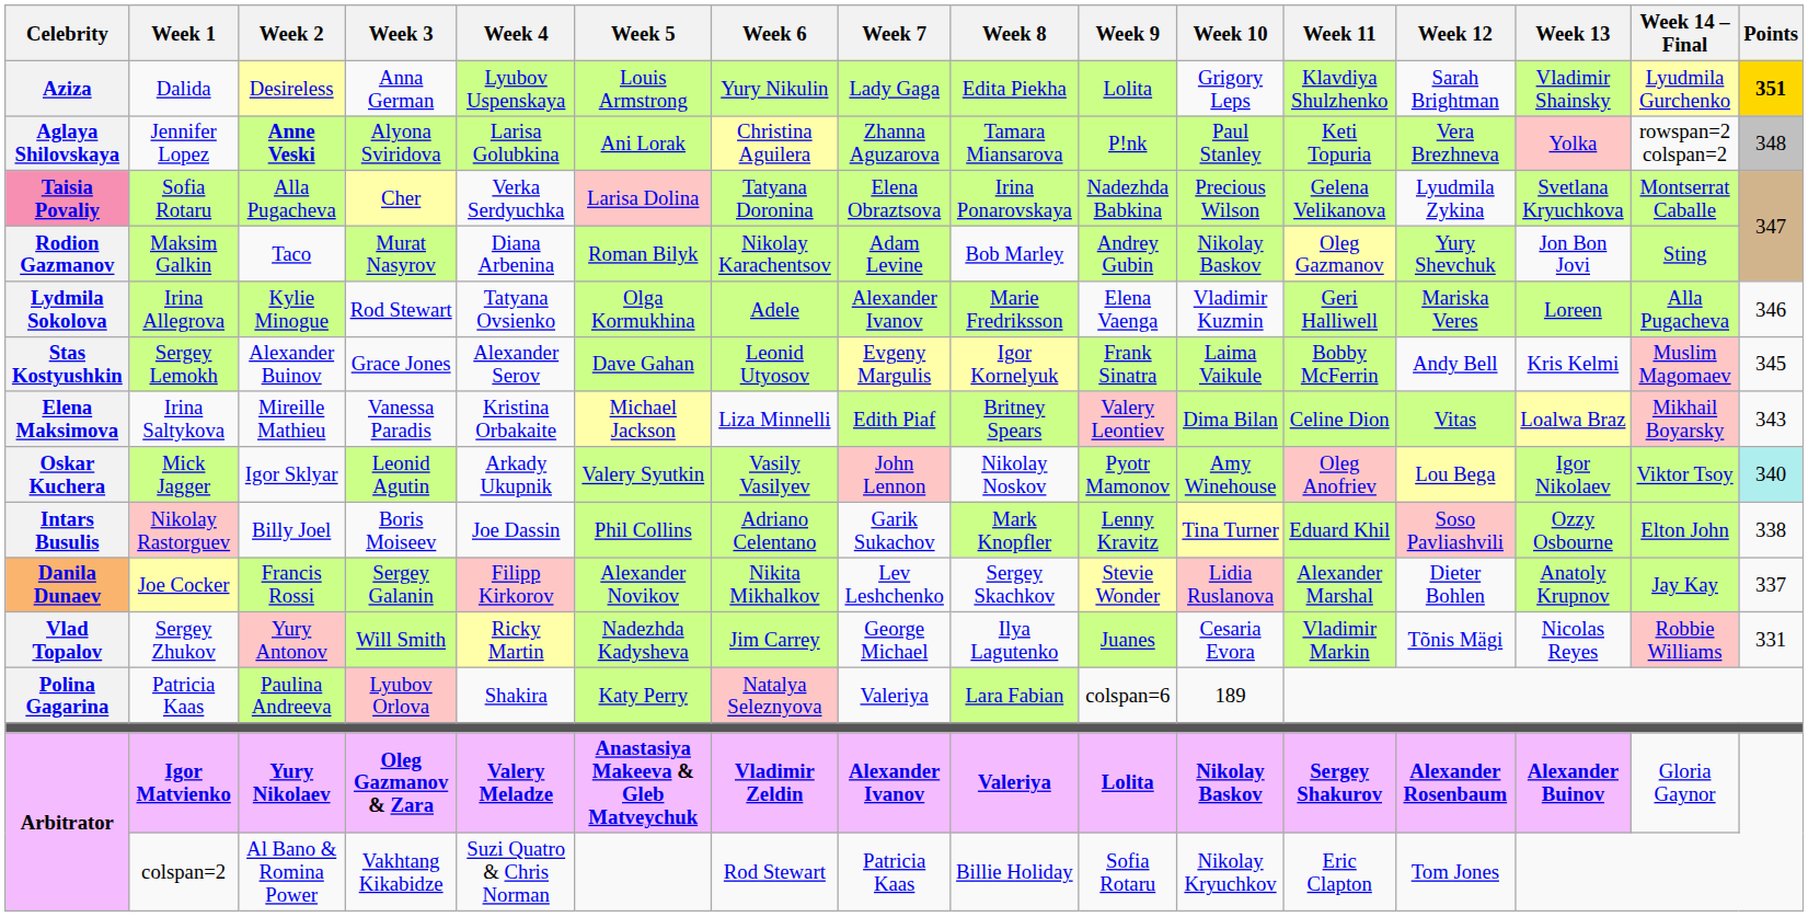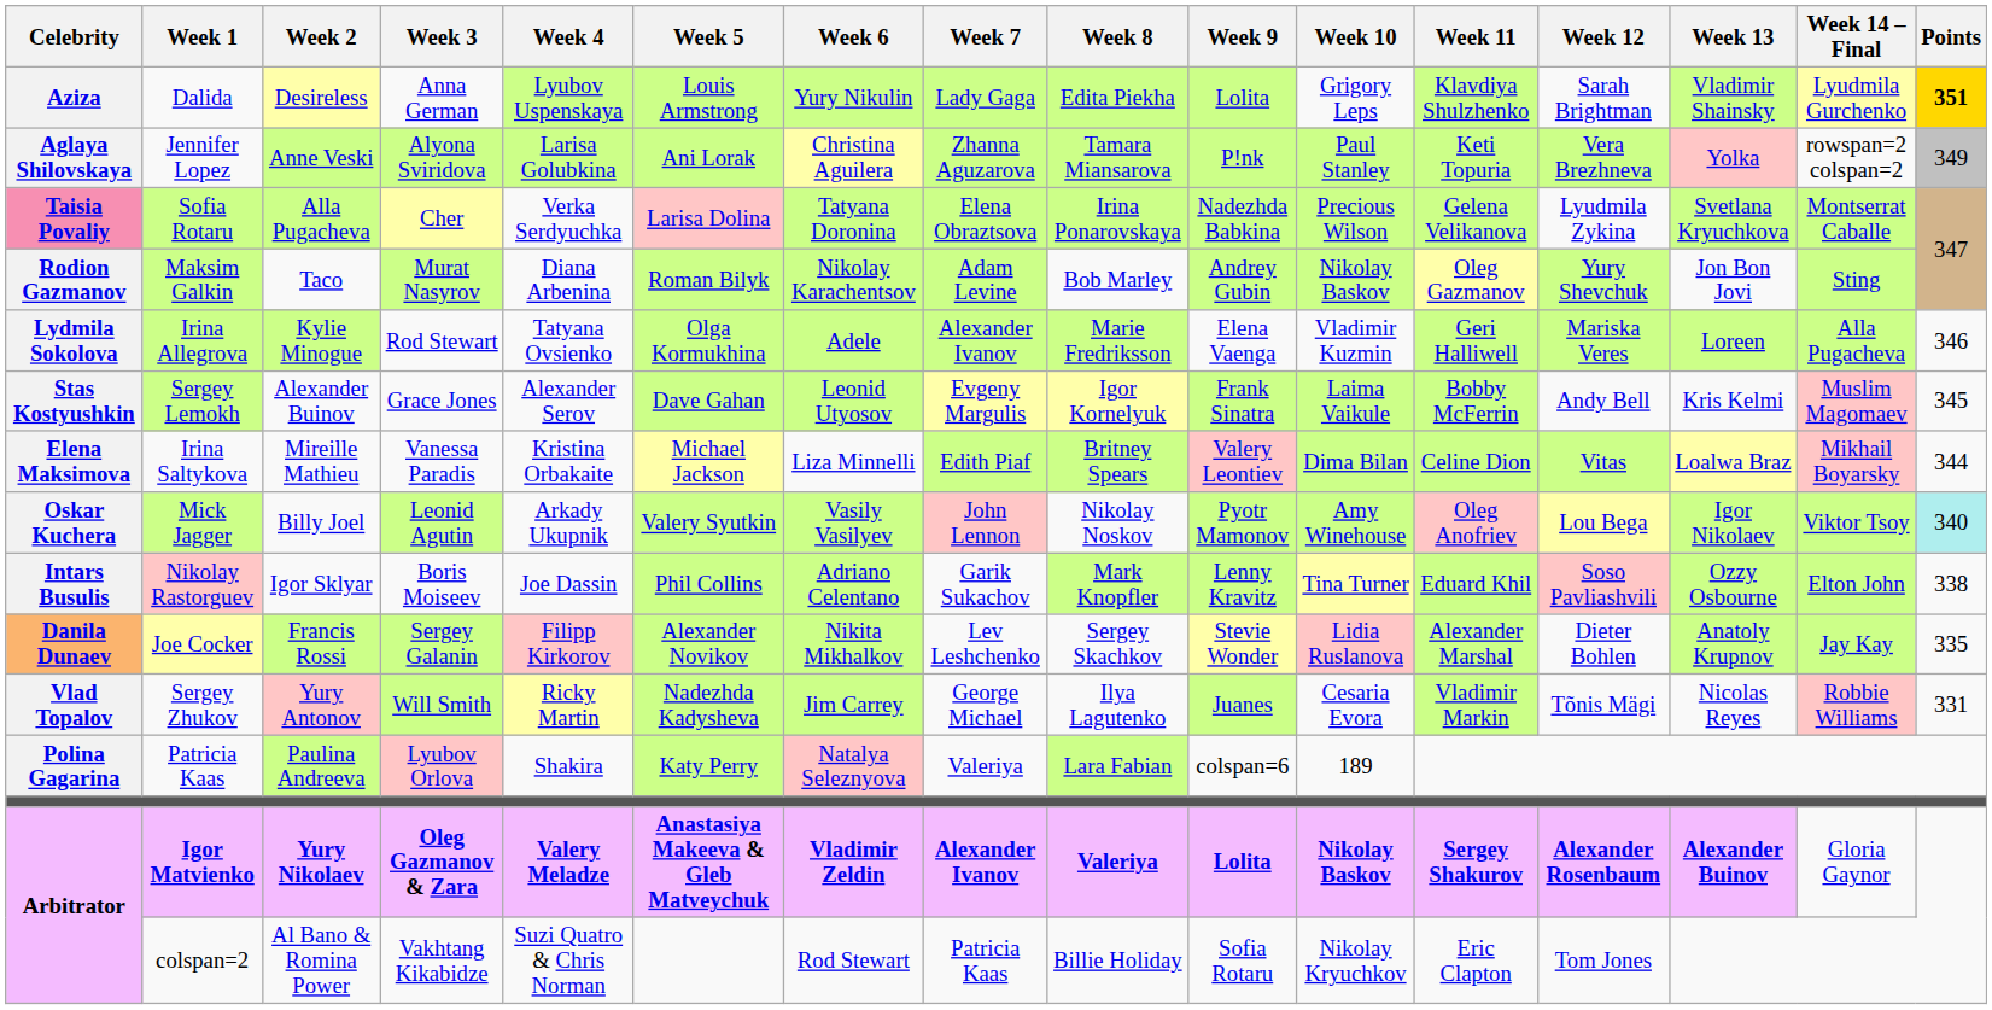Aglaya Shilovskaya | Week 2: bold -> normal
Aglaya Shilovskaya | Points: 348 -> 349
Elena Maksimova | Points: 343 -> 344
Oskar Kuchera | Week 2: Igor Sklyar -> Billy Joel
Intars Busulis | Week 2: Billy Joel -> Igor Sklyar
Danila Dunaev | Points: 337 -> 335
